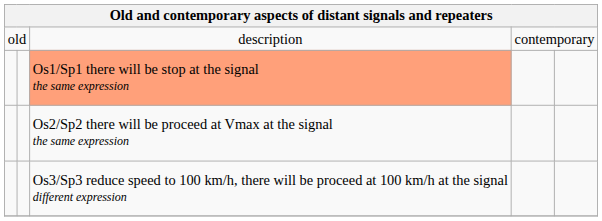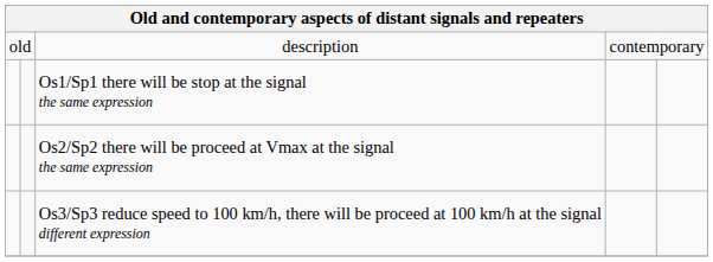Os1/Sp1 there will be stop at the signal the same expression | column 3: lightsalmon background -> no background
